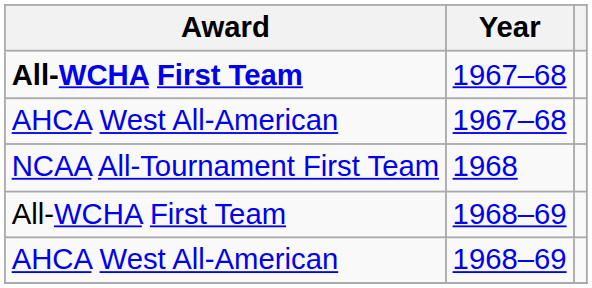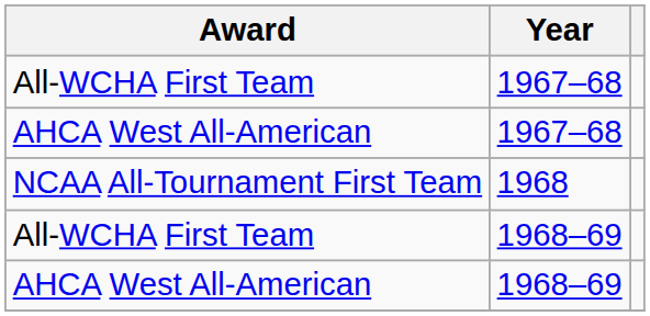row 2 | Award: bold -> normal
